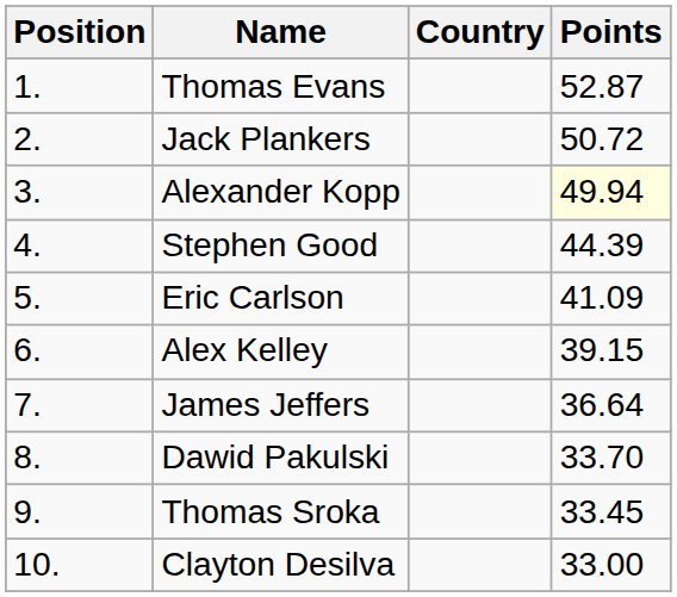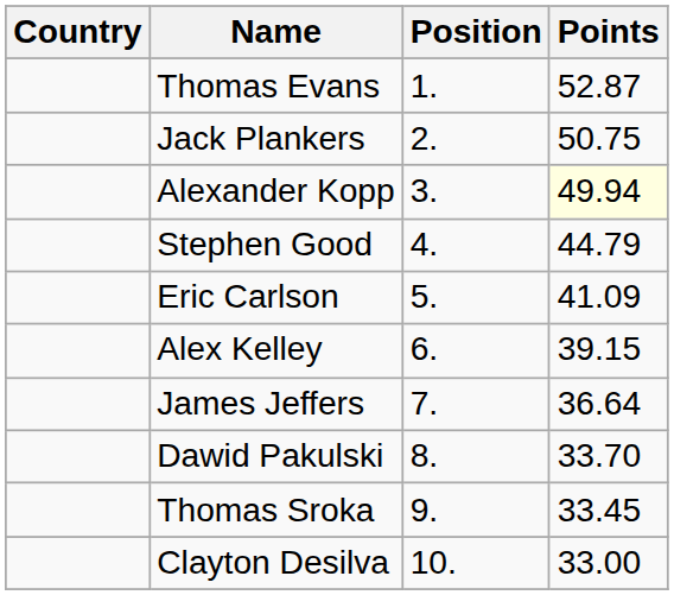columns swapped: Position <-> Country
Jack Plankers | Points: 50.72 -> 50.75
Stephen Good | Points: 44.39 -> 44.79
